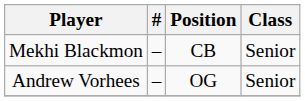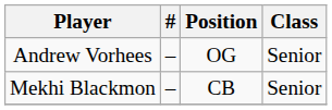rows swapped: Andrew Vorhees <-> Mekhi Blackmon
